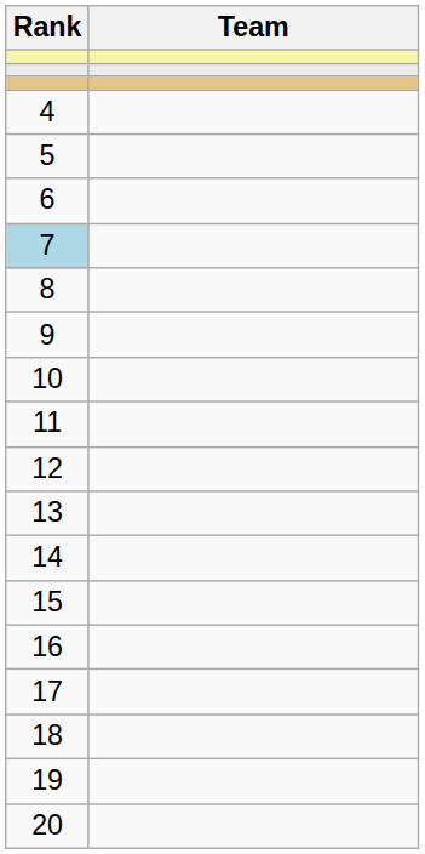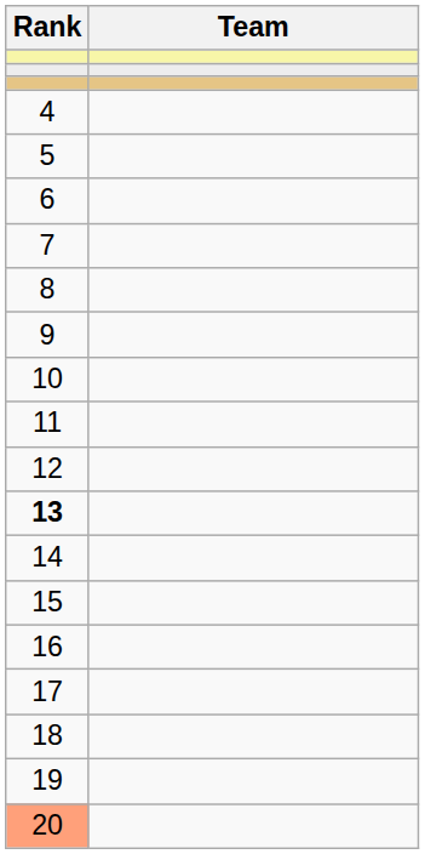row 8 | Rank: lightblue background -> no background
row 14 | Rank: normal -> bold
row 21 | Rank: no background -> lightsalmon background
